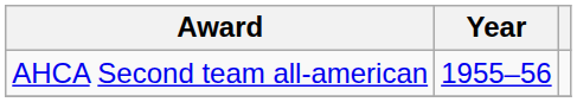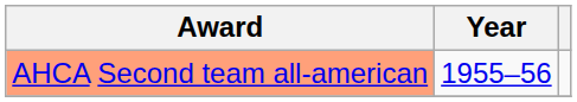row 2 | Award: no background -> lightsalmon background
